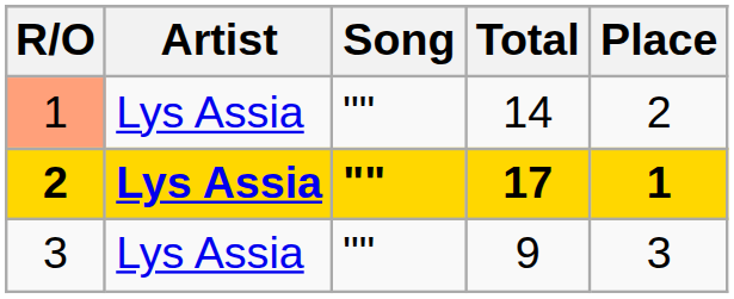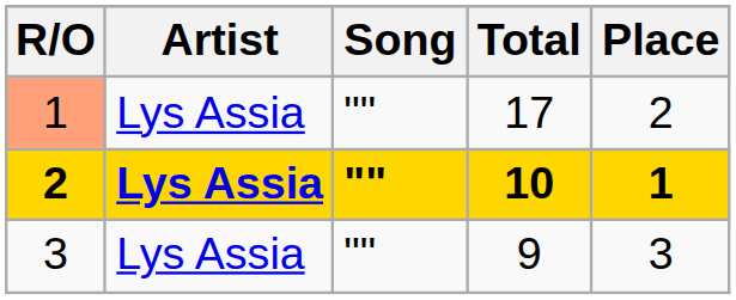row 2 | Total: 14 -> 17
row 3 | Total: 17 -> 10
